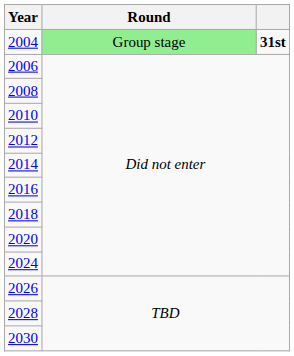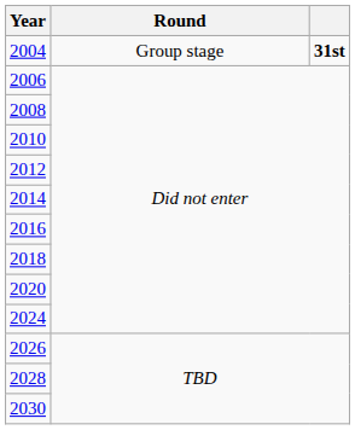2004 | Round: lightgreen background -> no background
